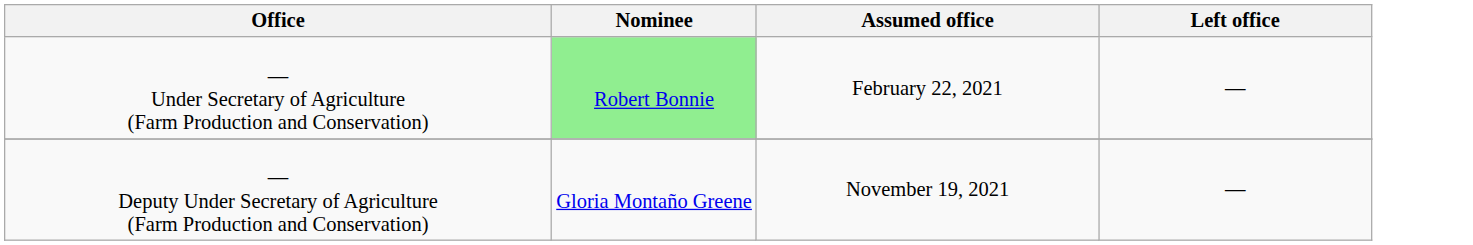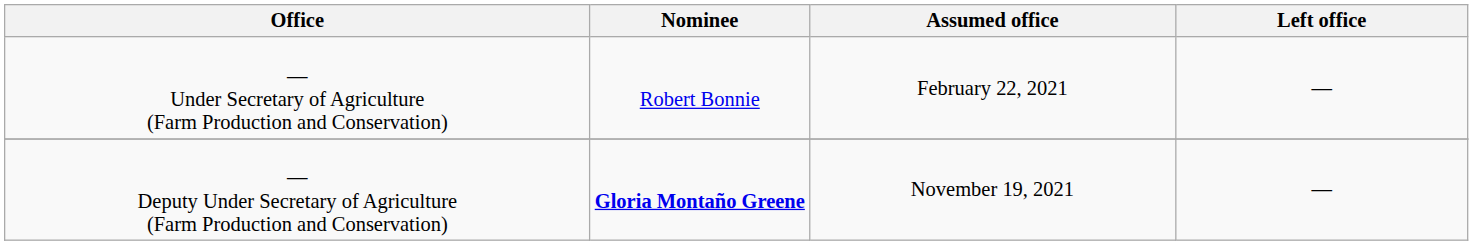row 2 | Nominee: lightgreen background -> no background
row 3 | Nominee: normal -> bold
